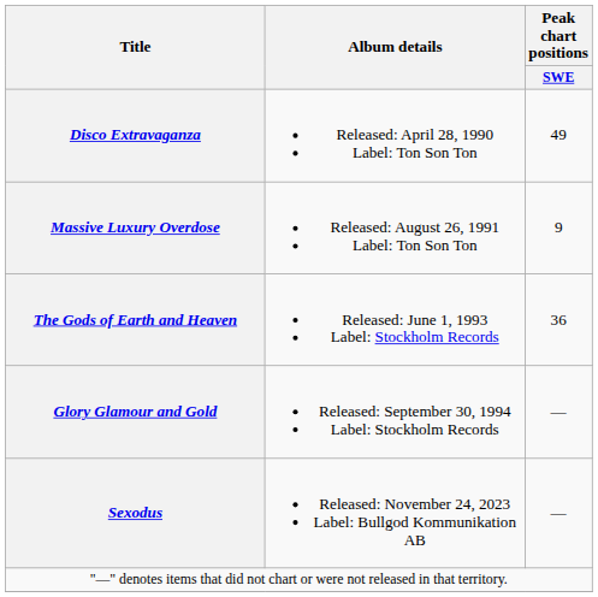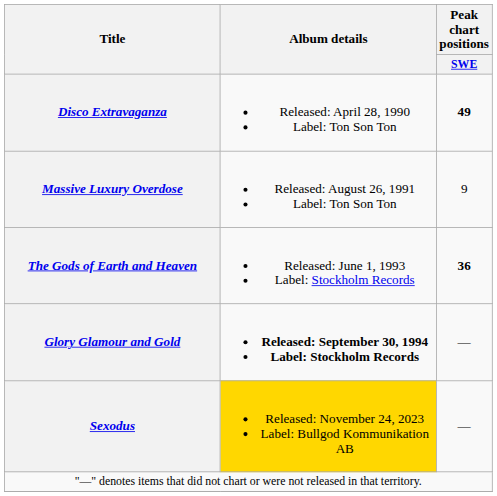Disco Extravaganza | Peak chart positions / SWE: normal -> bold
The Gods of Earth and Heaven | Peak chart positions / SWE: normal -> bold
Glory Glamour and Gold | Album details: normal -> bold
Sexodus | Album details: no background -> gold background
